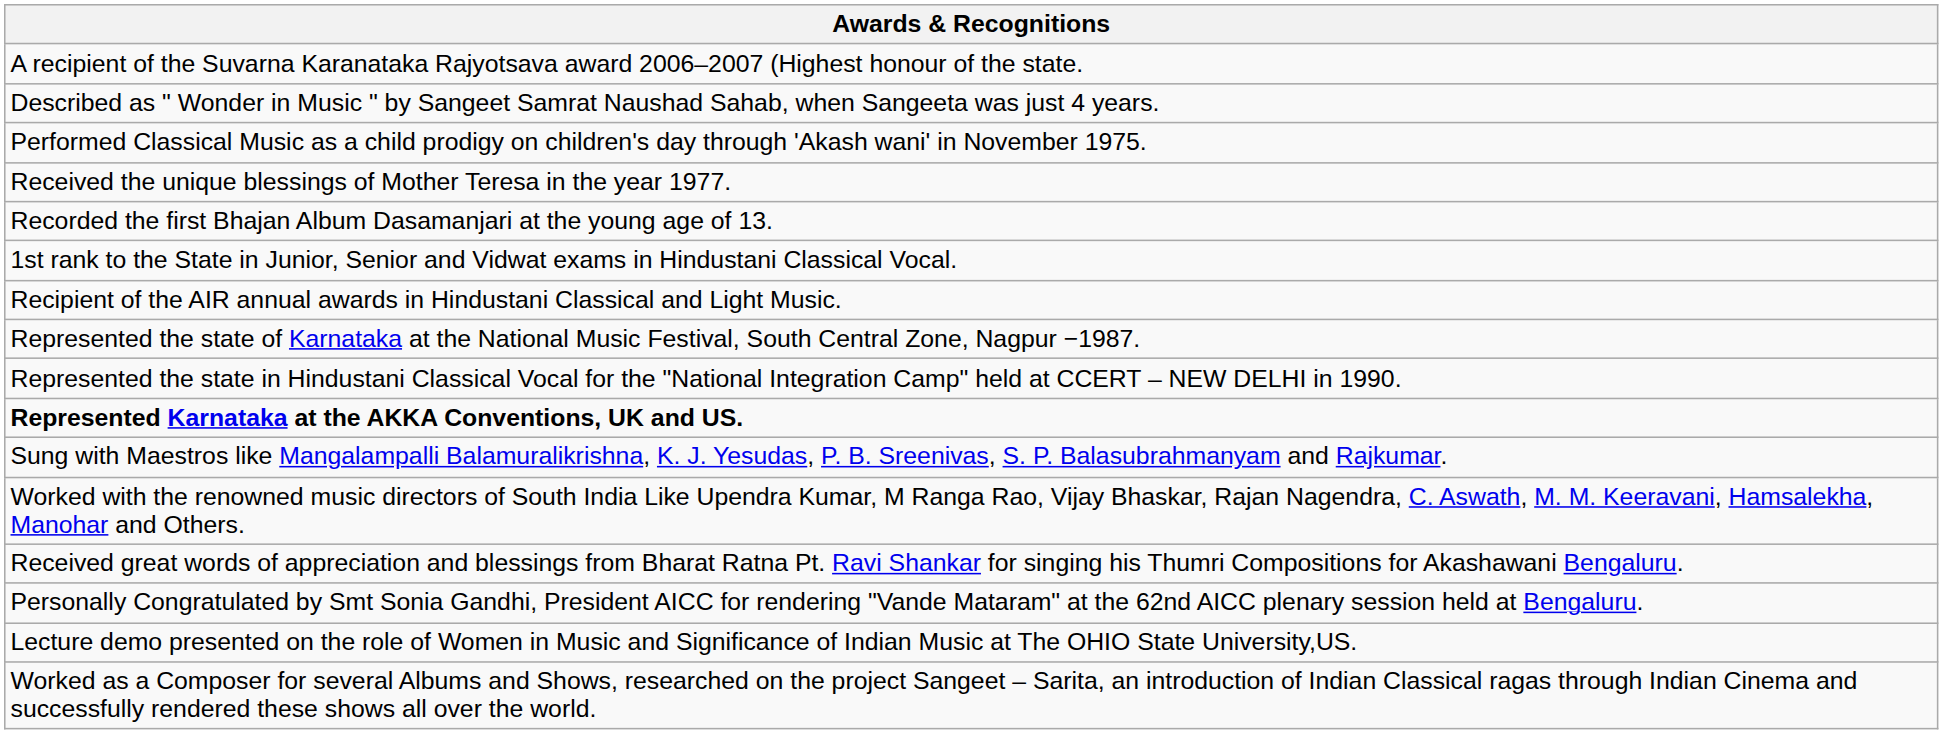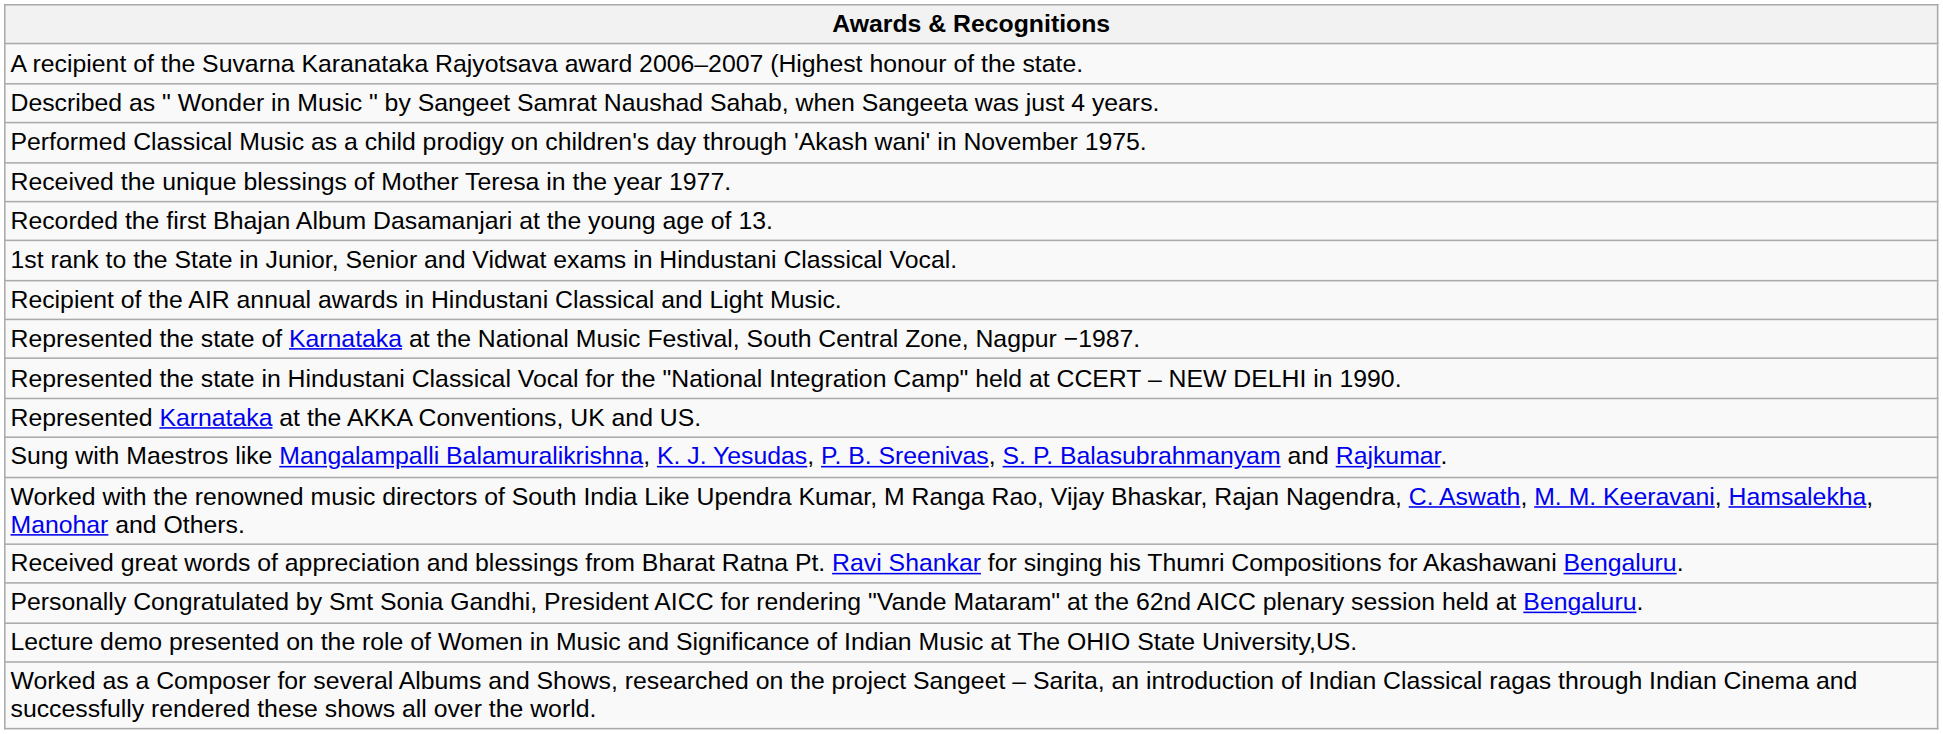row 11 | column 1: bold -> normal
